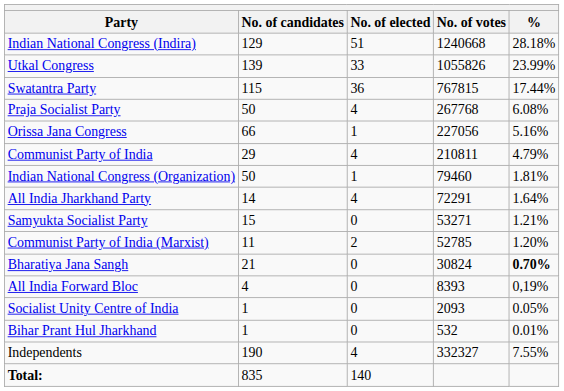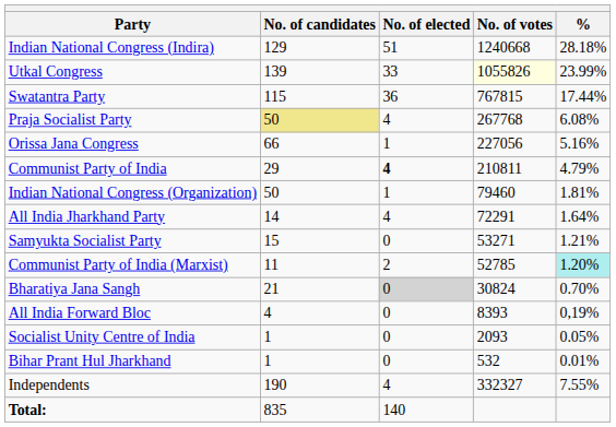Utkal Congress | No. of votes: no background -> lightyellow background
Praja Socialist Party | No. of candidates: no background -> khaki background
Communist Party of India | No. of elected: normal -> bold
Communist Party of India (Marxist) | %: no background -> paleturquoise background
Bharatiya Jana Sangh | No. of elected: no background -> lightgrey background
Bharatiya Jana Sangh | %: bold -> normal
